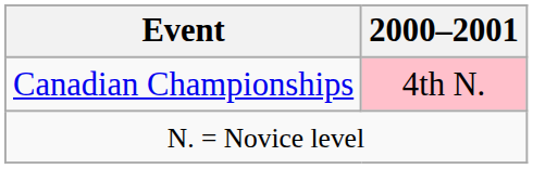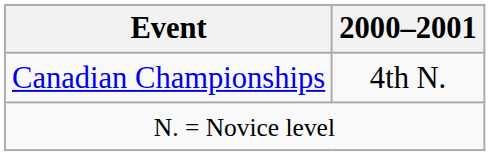Canadian Championships | 2000–2001: pink background -> no background
